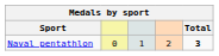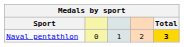Naval pentathlon | Total: no background -> gold background
